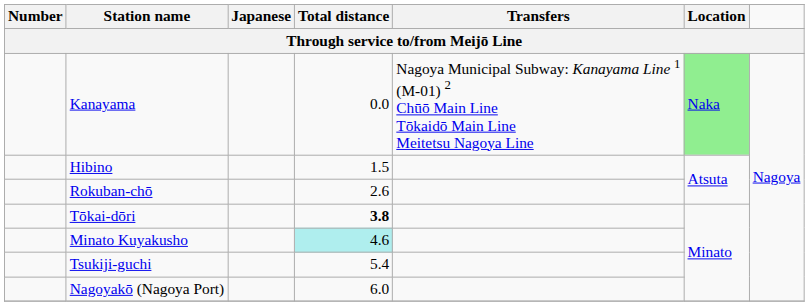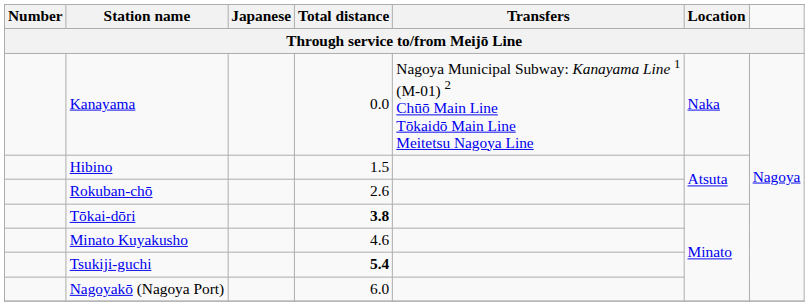Kanayama | Location: lightgreen background -> no background
Minato Kuyakusho | Total distance: paleturquoise background -> no background
Tsukiji-guchi | Total distance: normal -> bold
